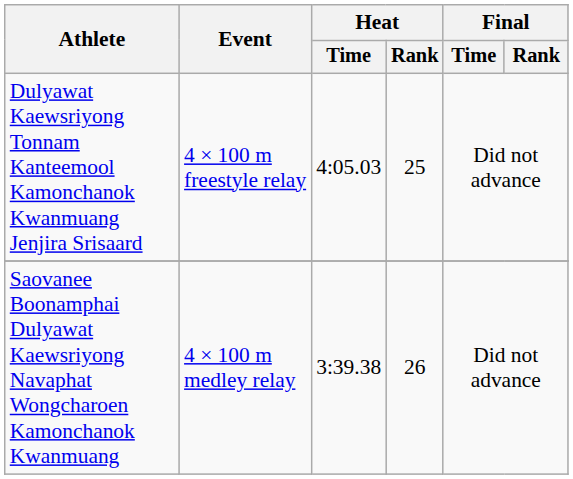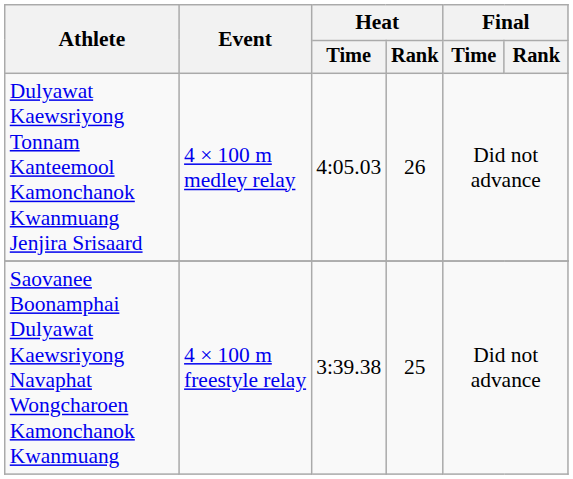row 3 | Event: 4 × 100 m freestyle relay -> 4 × 100 m medley relay
row 3 | Heat / Rank: 25 -> 26
row 4 | Event: 4 × 100 m medley relay -> 4 × 100 m freestyle relay
row 4 | Heat / Rank: 26 -> 25
